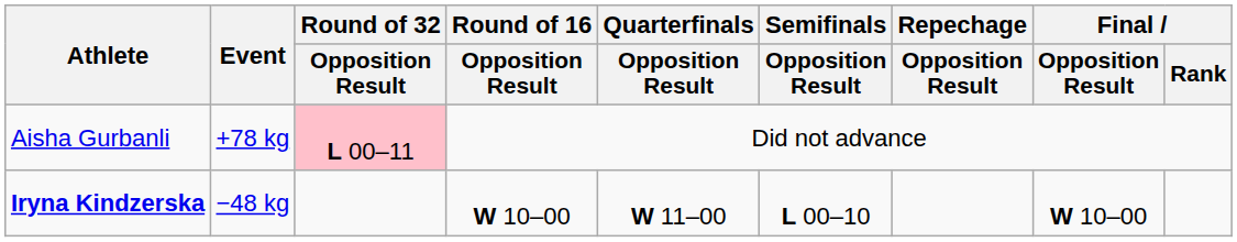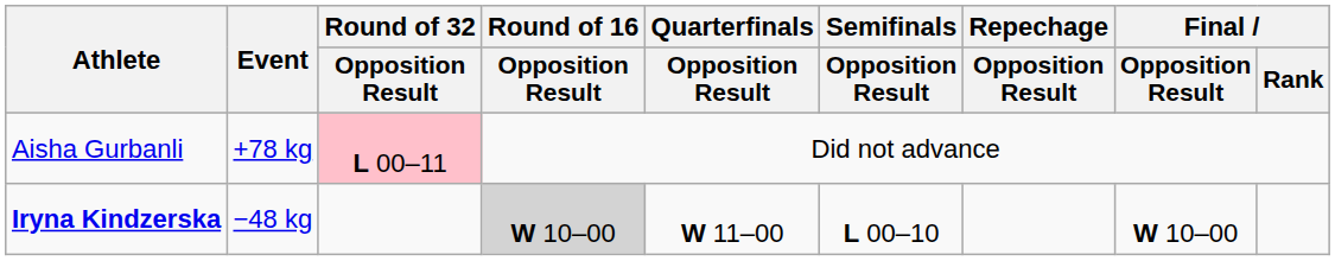Iryna Kindzerska | Round of 16 / Opposition Result: no background -> lightgrey background
